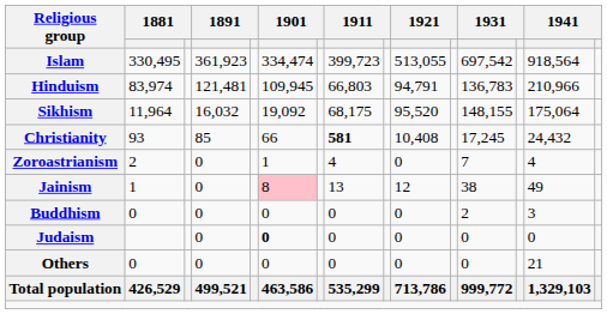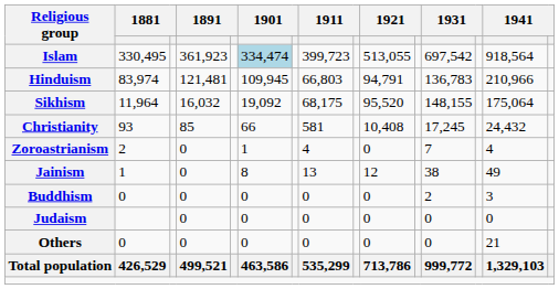Islam | column 6: no background -> lightblue background
Christianity | column 8: bold -> normal
Jainism | column 6: pink background -> no background
Judaism | column 6: bold -> normal
